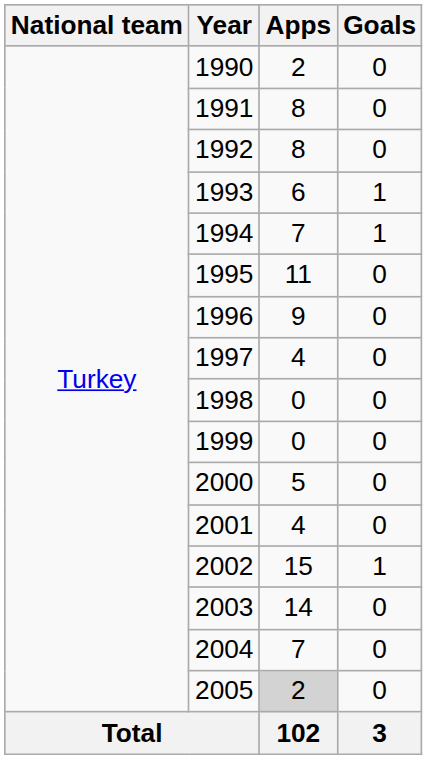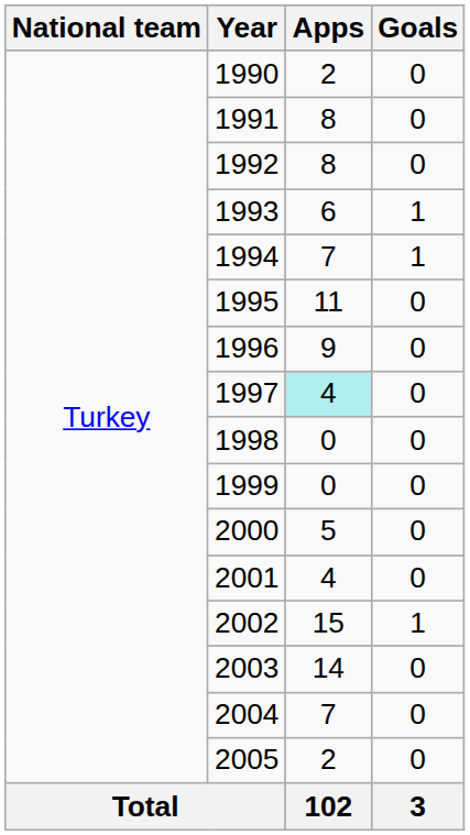1997 | Apps: no background -> paleturquoise background
2005 | Apps: lightgrey background -> no background
